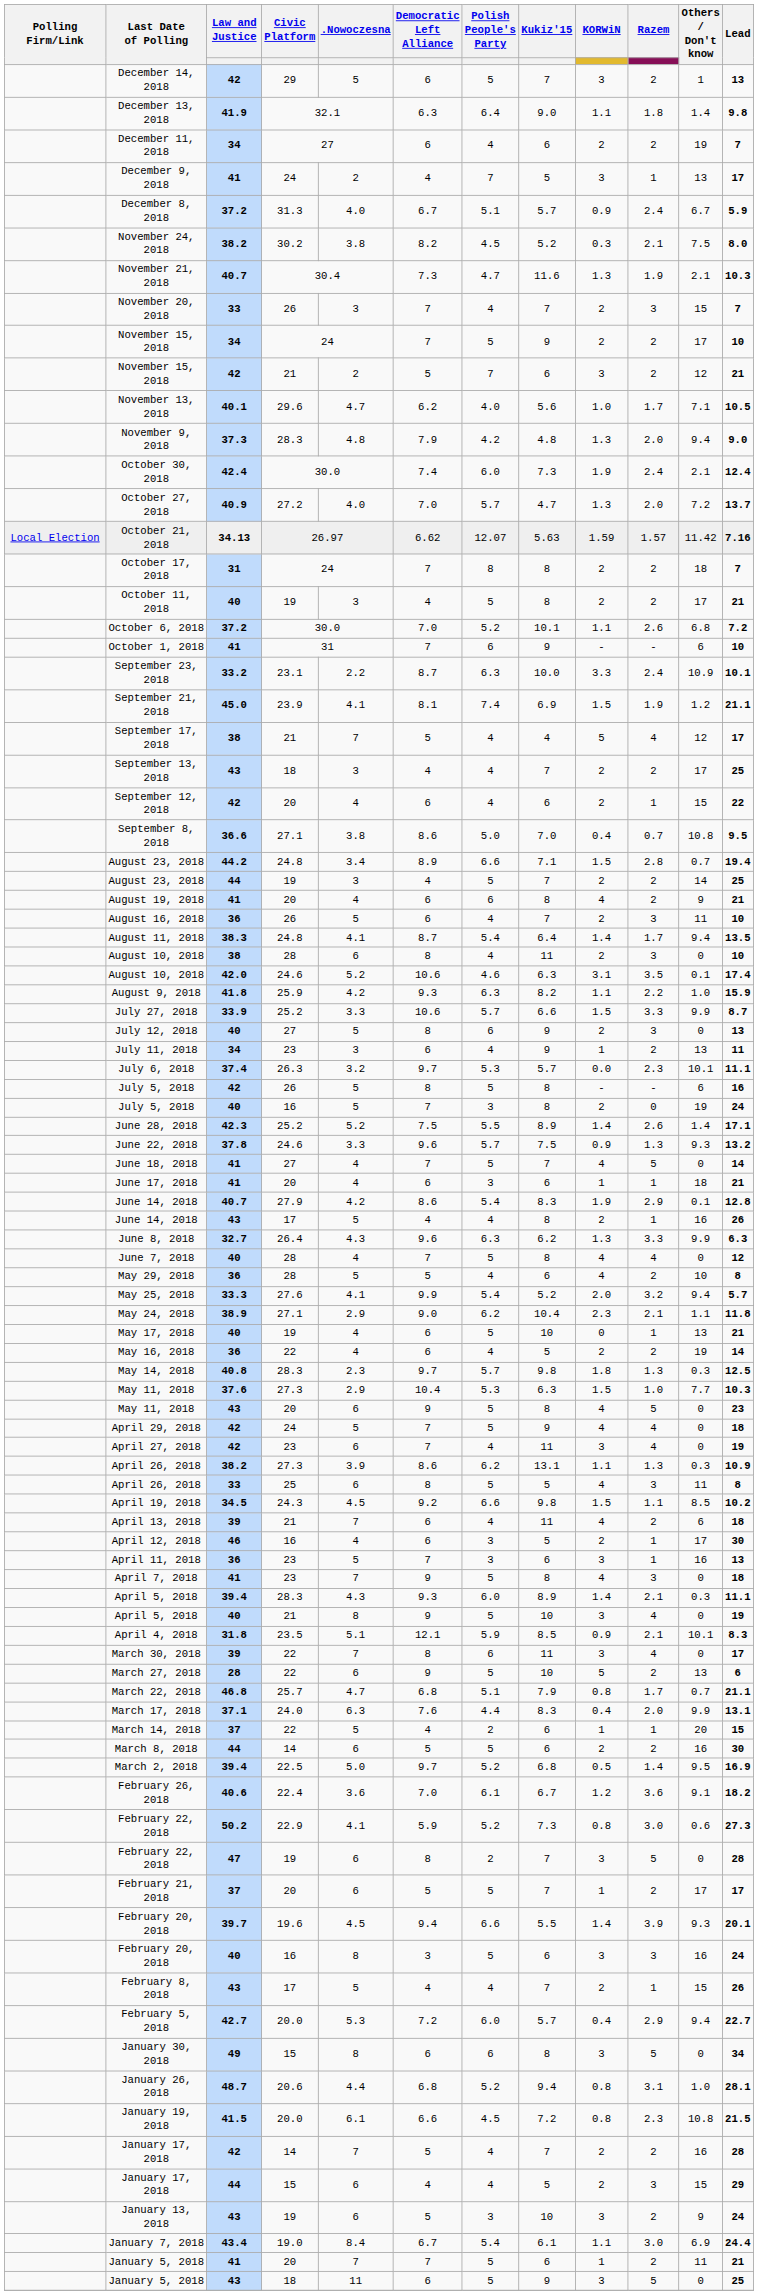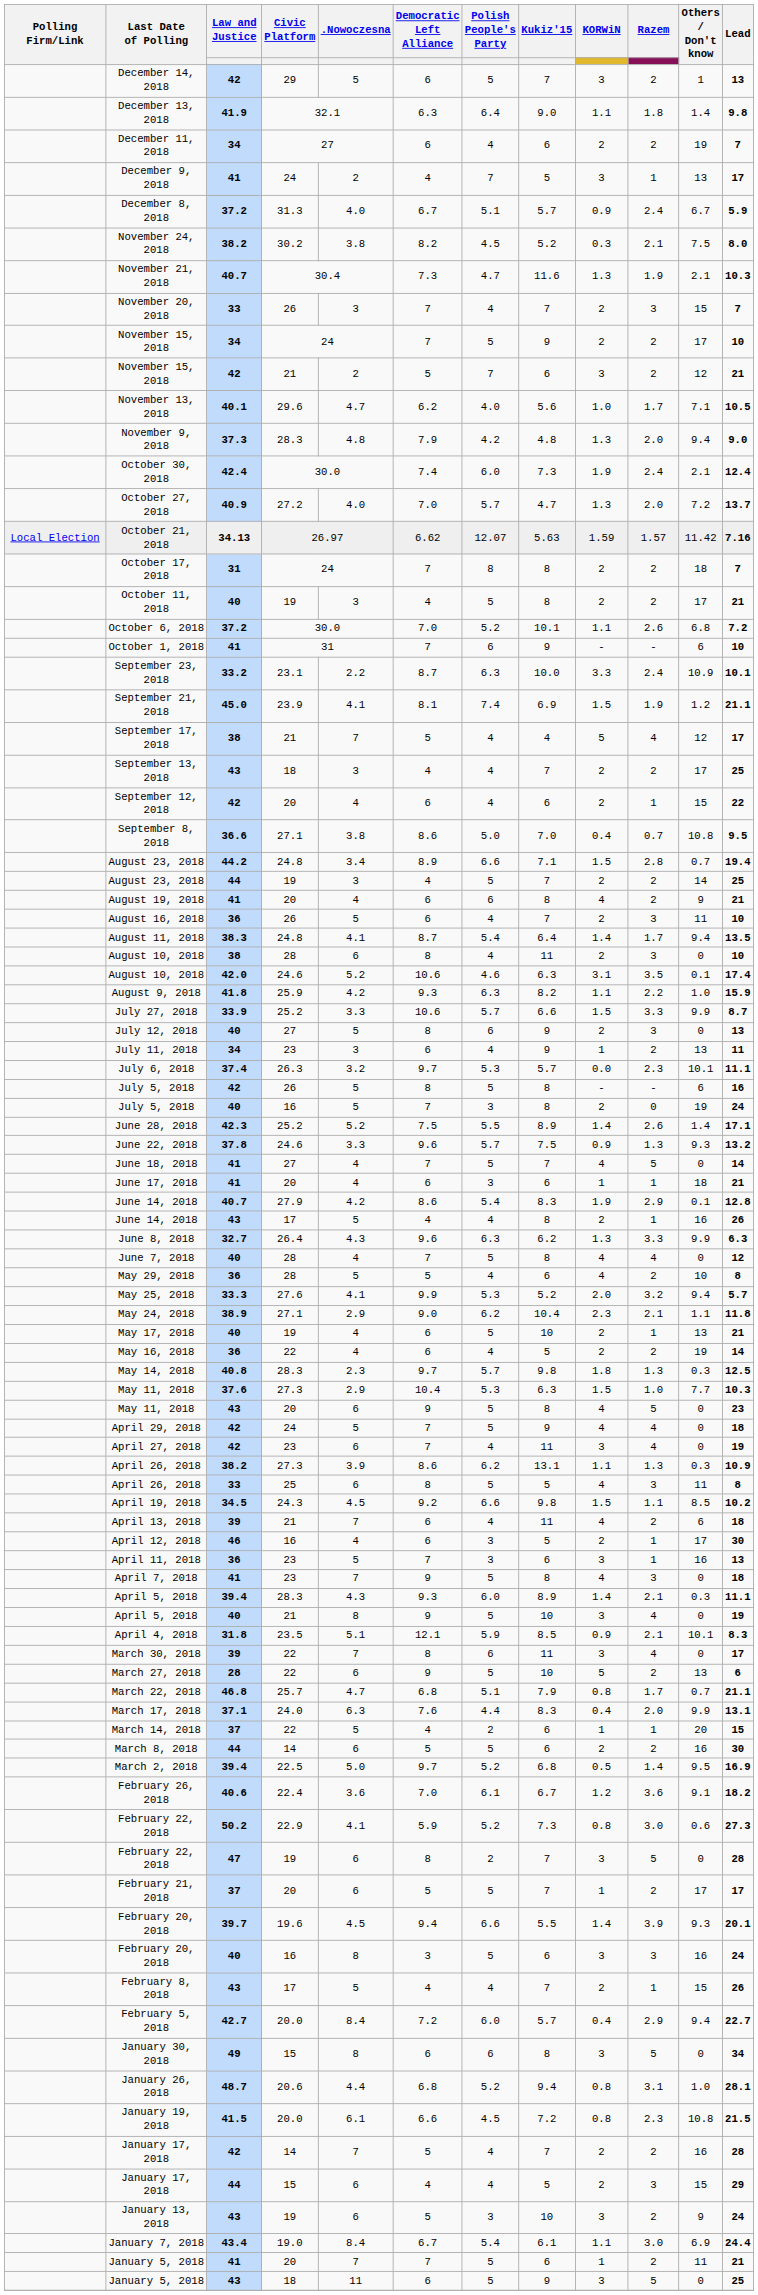May 25, 2018 | Polish People's Party: 5.4 -> 5.3
May 17, 2018 | KORWiN: 0 -> 2
February 5, 2018 | .Nowoczesna: 5.3 -> 8.4
